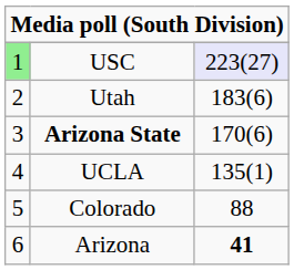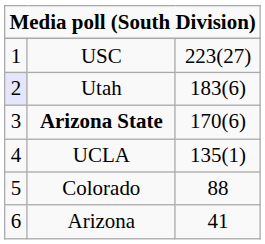USC | column 1: lightgreen background -> no background
USC | column 3: lavender background -> no background
Utah | column 1: no background -> lavender background
Arizona | column 3: bold -> normal
